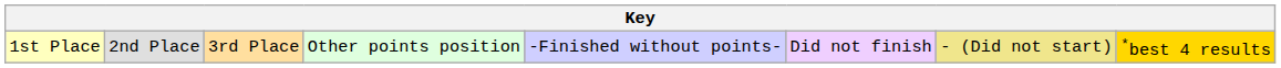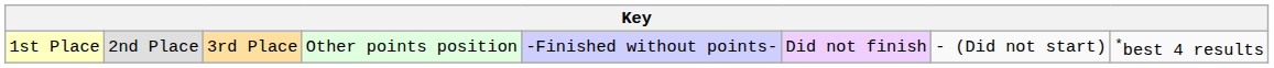1st Place | column 7: khaki background -> no background
1st Place | column 8: gold background -> no background
